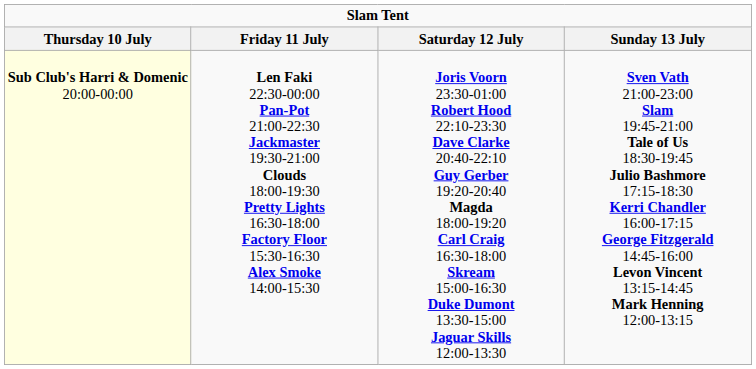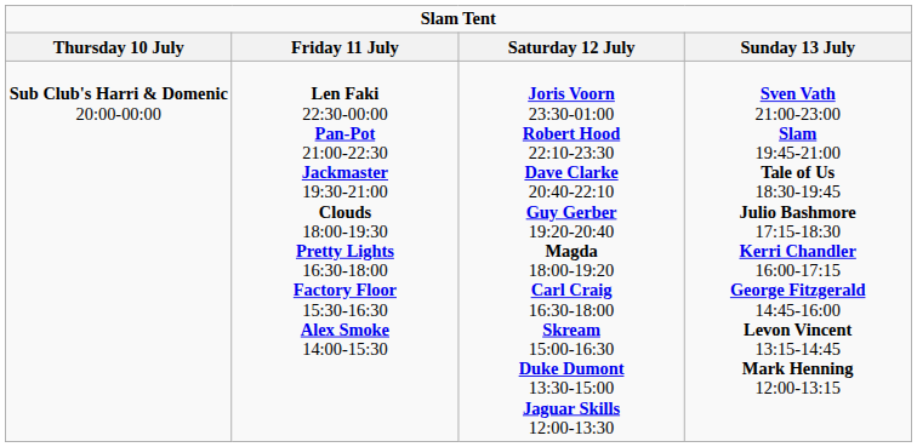Sub Club's Harri & Domenic 20:00-00:00 | Thursday 10 July: lightyellow background -> no background
